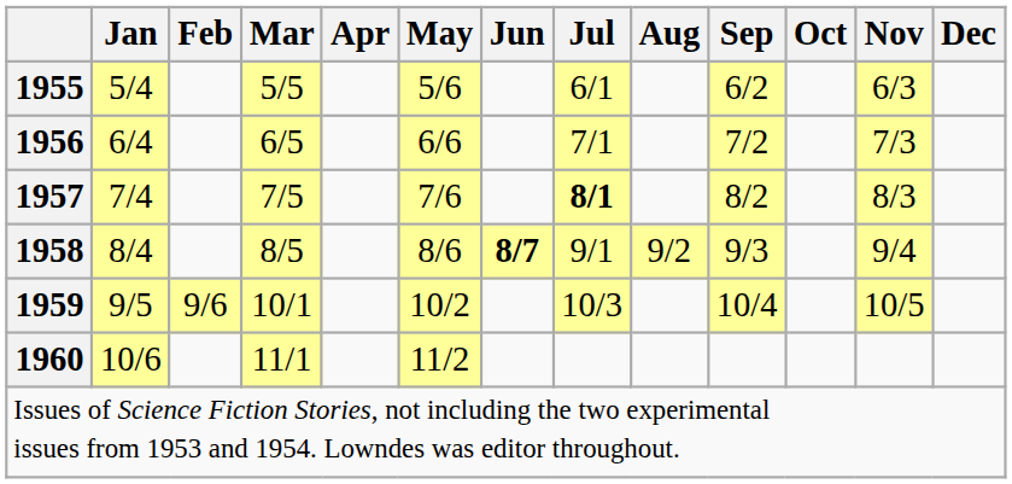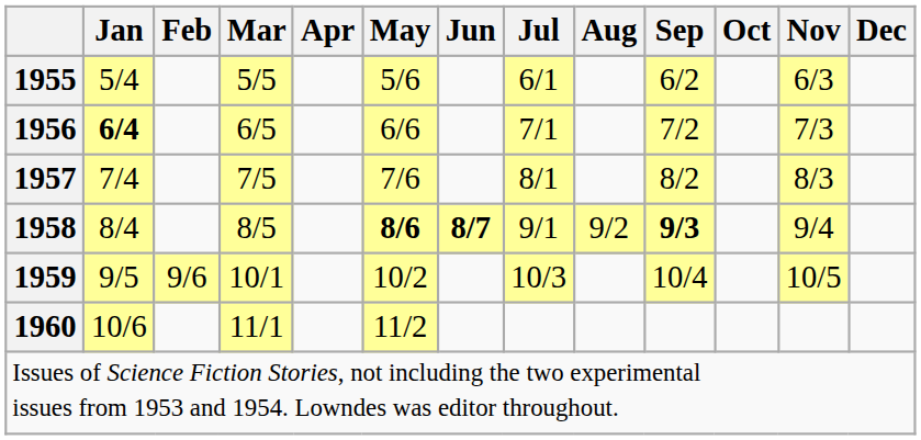1956 | Jan: normal -> bold
1957 | Jul: bold -> normal
1958 | May: normal -> bold
1958 | Sep: normal -> bold
